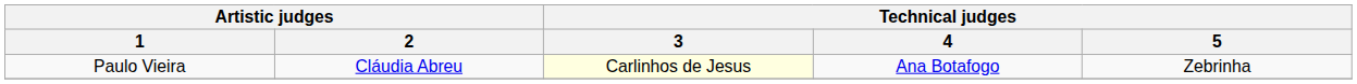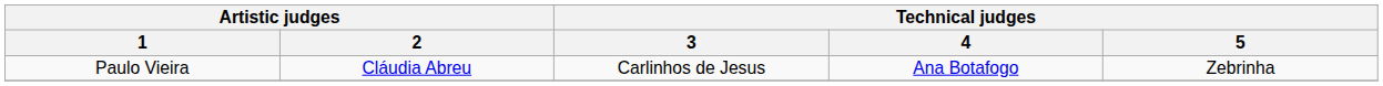Paulo Vieira | Technical judges / 3: lightyellow background -> no background
